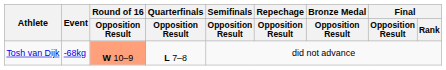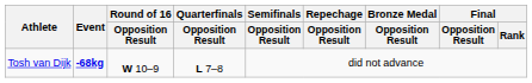Tosh van Dijk | Event: normal -> bold
Tosh van Dijk | Round of 16 / Opposition Result: lightsalmon background -> no background
